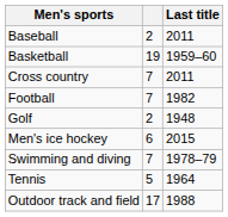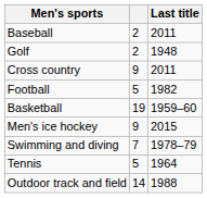rows swapped: Basketball <-> Golf
Cross country | column 2: 7 -> 9
Football | column 2: 7 -> 5
Men's ice hockey | column 2: 6 -> 9
Outdoor track and field | column 2: 17 -> 14
